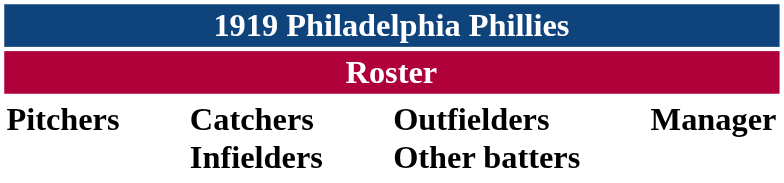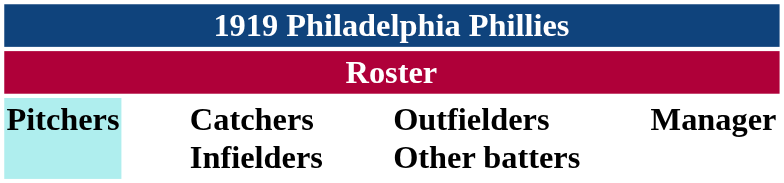Pitchers | column 1: no background -> paleturquoise background
